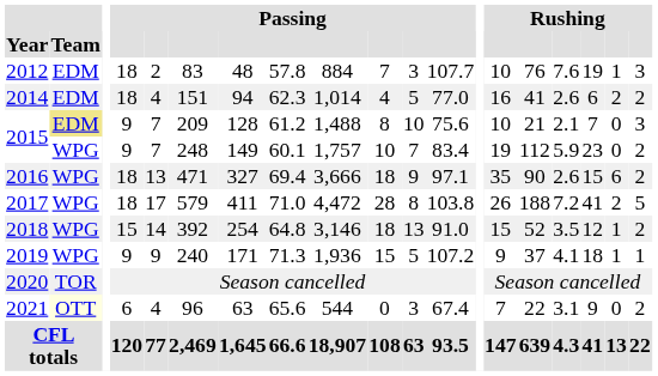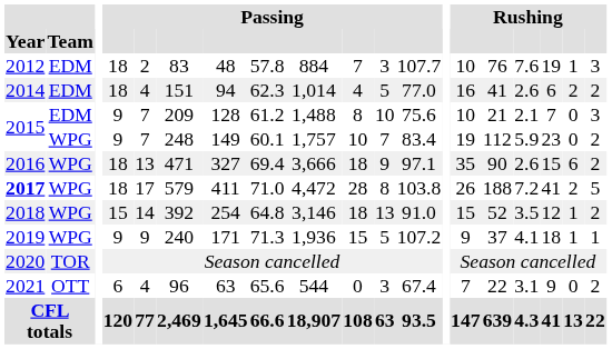2015 / EDM | Team: khaki background -> no background
2017 | Year: normal -> bold
2021 | Team: lightyellow background -> no background
